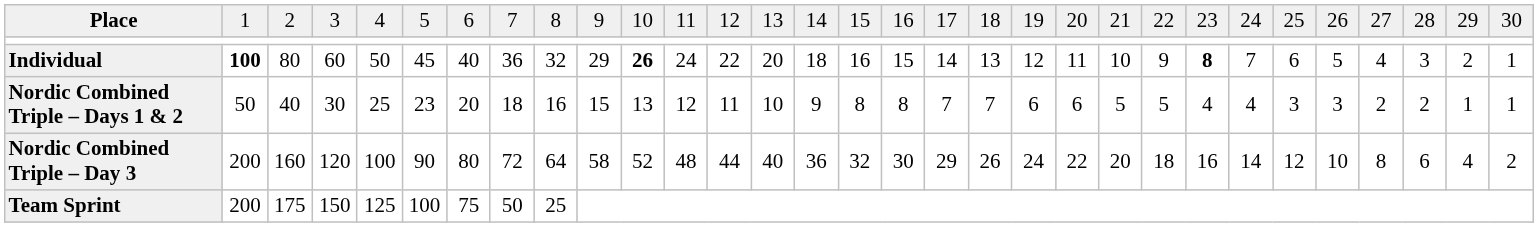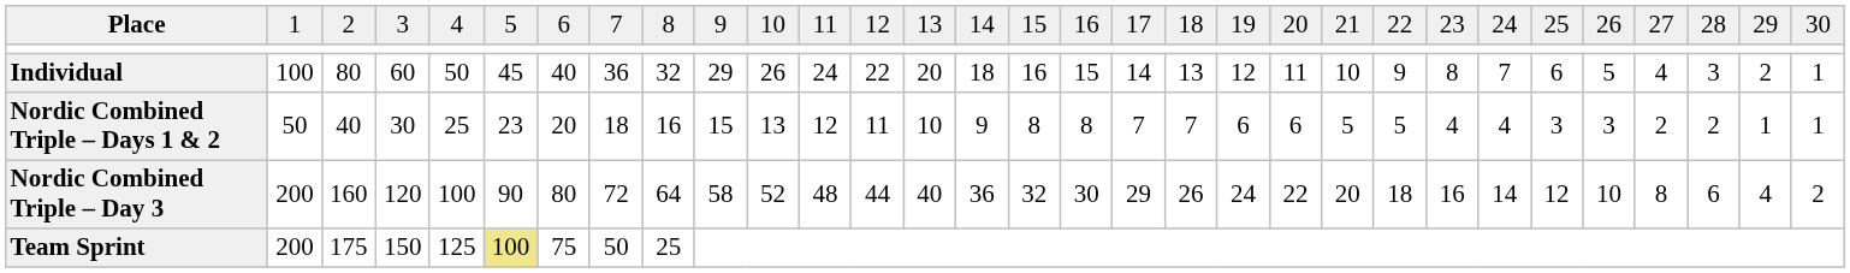Individual | column 2: bold -> normal
Individual | column 11: bold -> normal
Individual | column 24: bold -> normal
Team Sprint | column 6: no background -> khaki background
